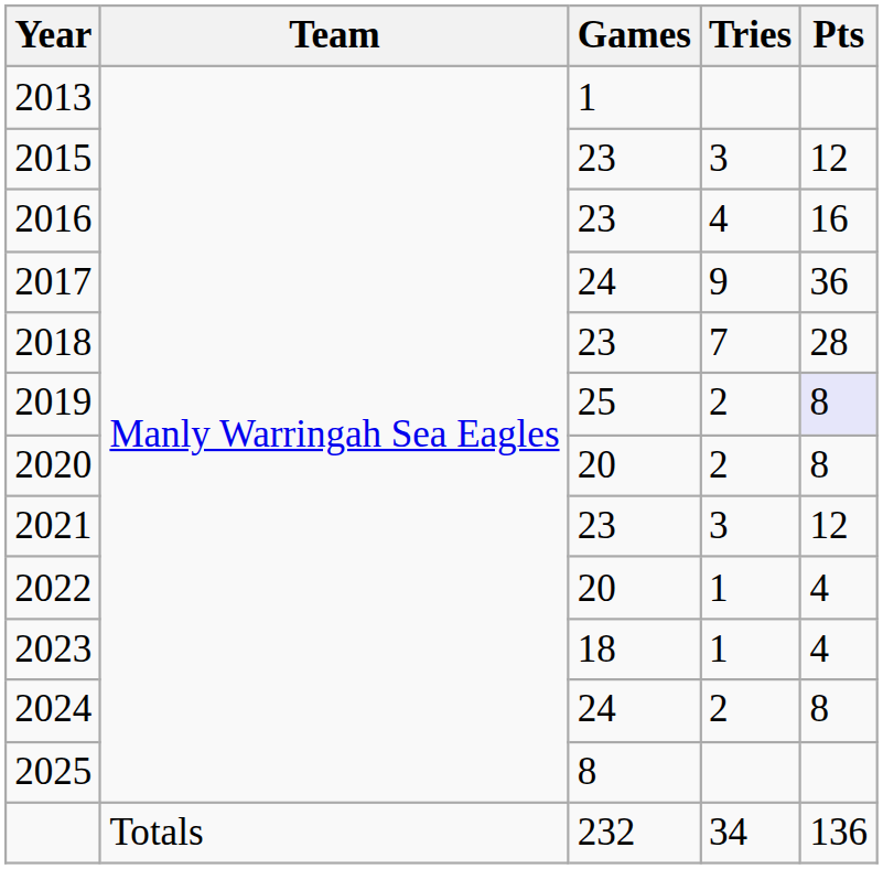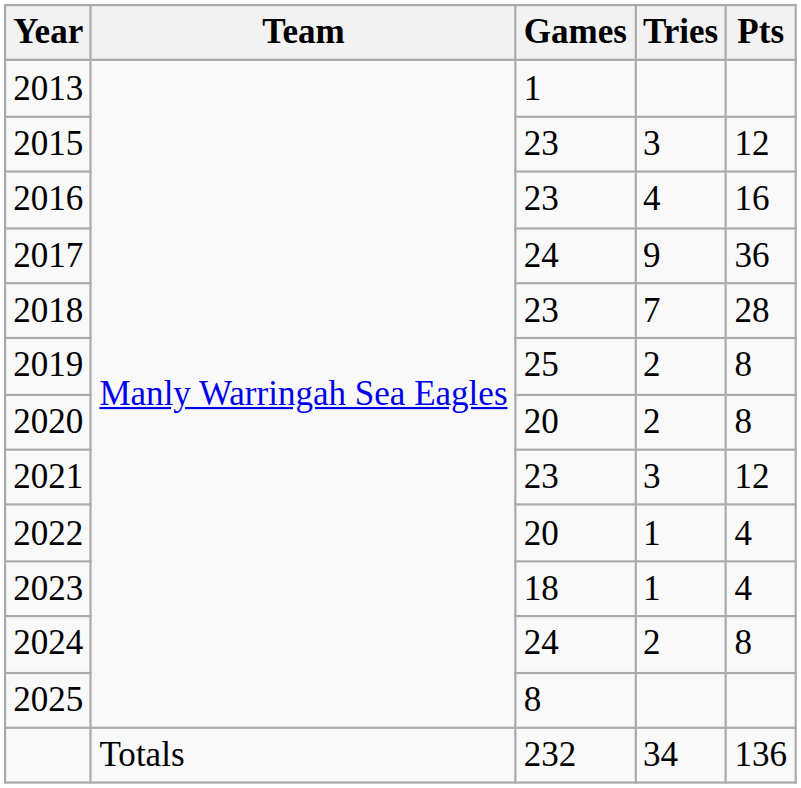2019 | Pts: lavender background -> no background
